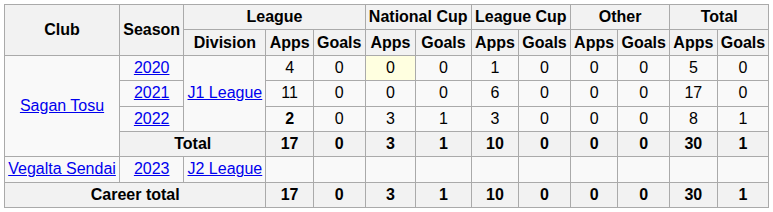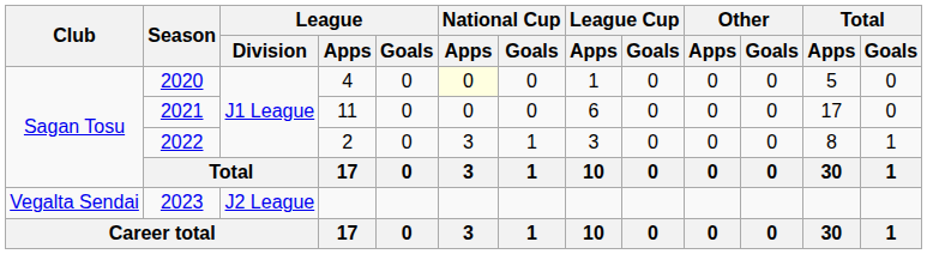2022 | League / Apps: bold -> normal
